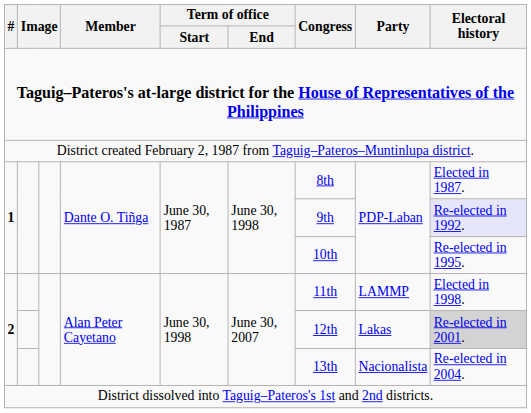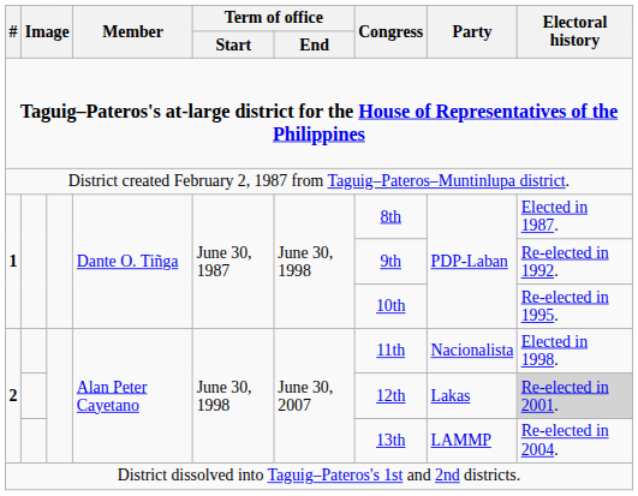row 6 | Electoral history: lavender background -> no background
row 8 | Party: LAMMP -> Nacionalista
row 10 | Party: Nacionalista -> LAMMP
